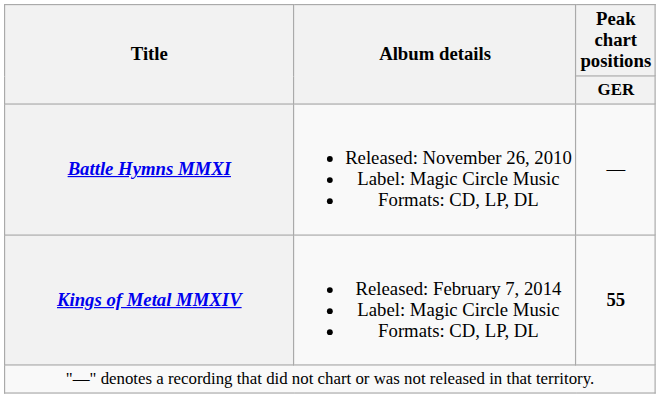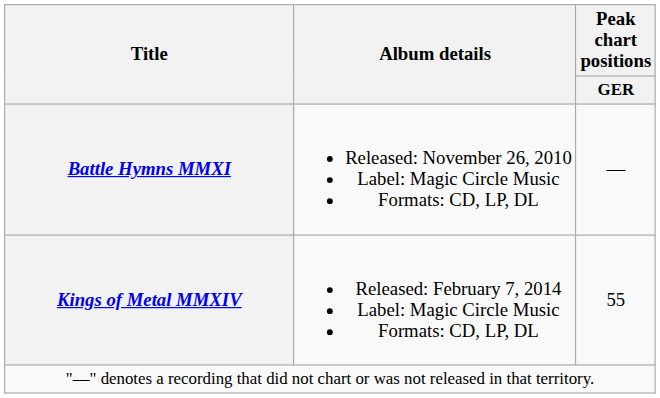Kings of Metal MMXIV | Peak chart positions / GER: bold -> normal
